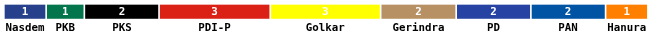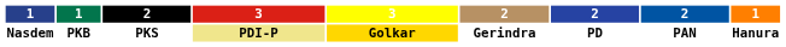Nasdem | column 4: no background -> khaki background
Nasdem | column 5: no background -> gold background
